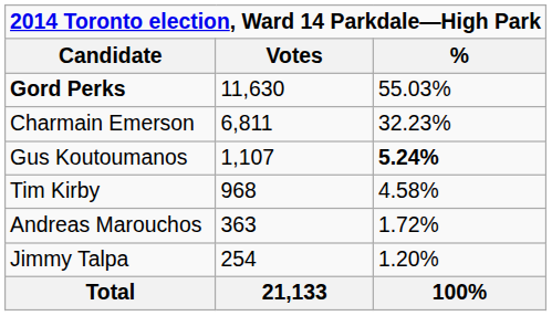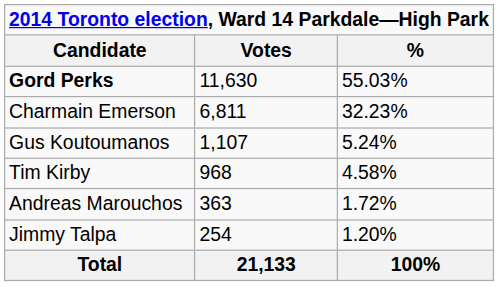Gus Koutoumanos | %: bold -> normal
